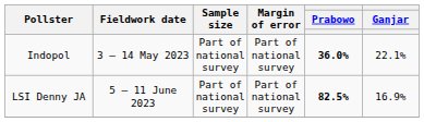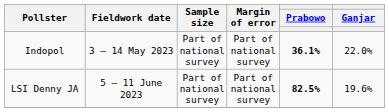Indopol | Prabowo: 36.0% -> 36.1%
Indopol | Ganjar: 22.1% -> 22.0%
LSI Denny JA | Ganjar: 16.9% -> 19.6%
